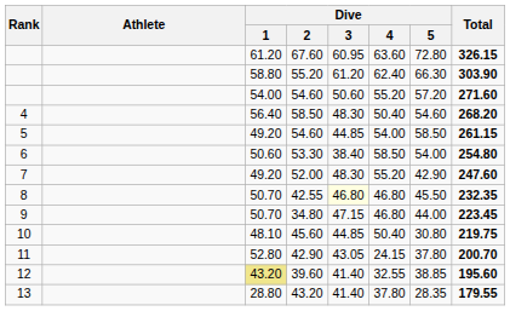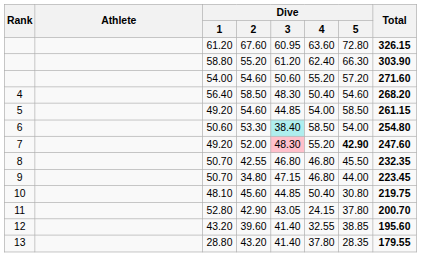53.30 | Dive / 3: no background -> paleturquoise background
52.00 | Dive / 3: no background -> pink background
52.00 | Dive / 5: normal -> bold
42.55 | Dive / 3: lightyellow background -> no background
39.60 | Dive / 1: khaki background -> no background
